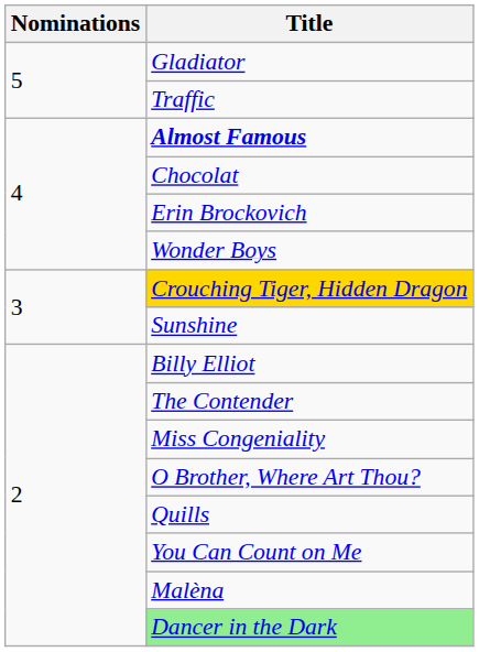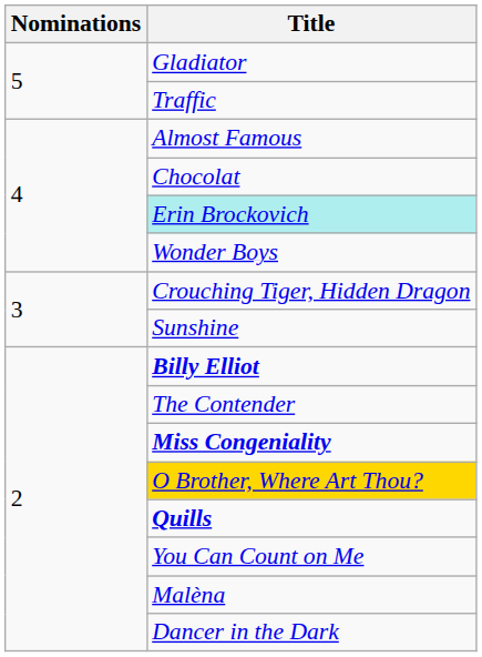Almost Famous | Title: bold -> normal
Erin Brockovich | Title: no background -> paleturquoise background
Crouching Tiger, Hidden Dragon | Title: gold background -> no background
Billy Elliot | Title: normal -> bold
Miss Congeniality | Title: normal -> bold
O Brother, Where Art Thou? | Title: no background -> gold background
Quills | Title: normal -> bold
Dancer in the Dark | Title: lightgreen background -> no background
